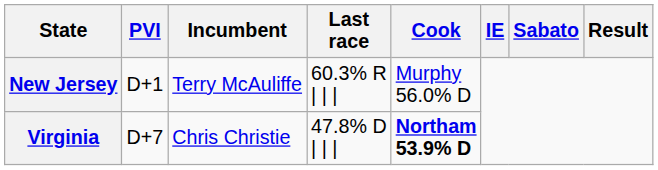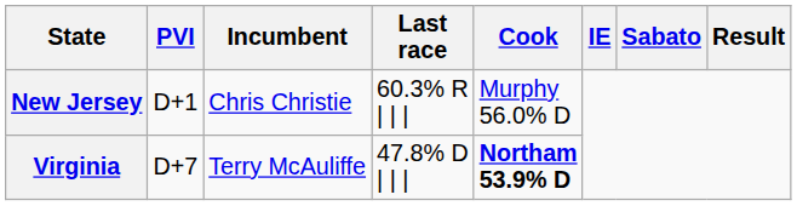New Jersey | Incumbent: Terry McAuliffe -> Chris Christie
Virginia | Incumbent: Chris Christie -> Terry McAuliffe
